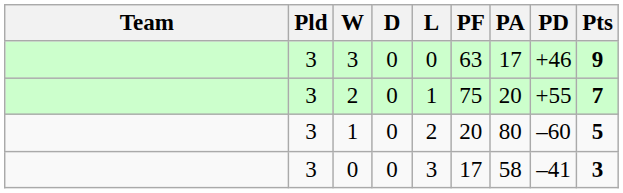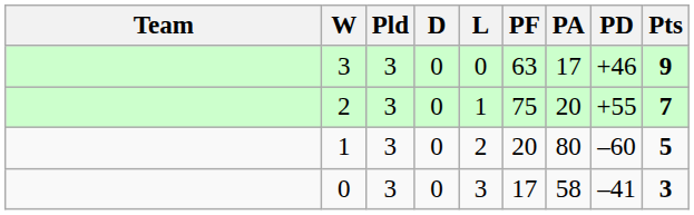columns swapped: Pld <-> W
